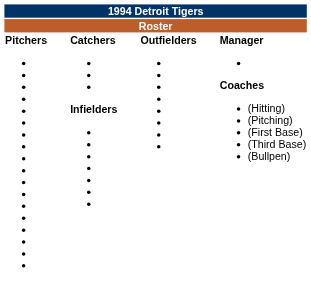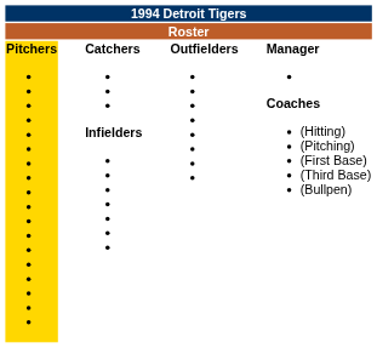Pitchers | column 1: no background -> gold background
